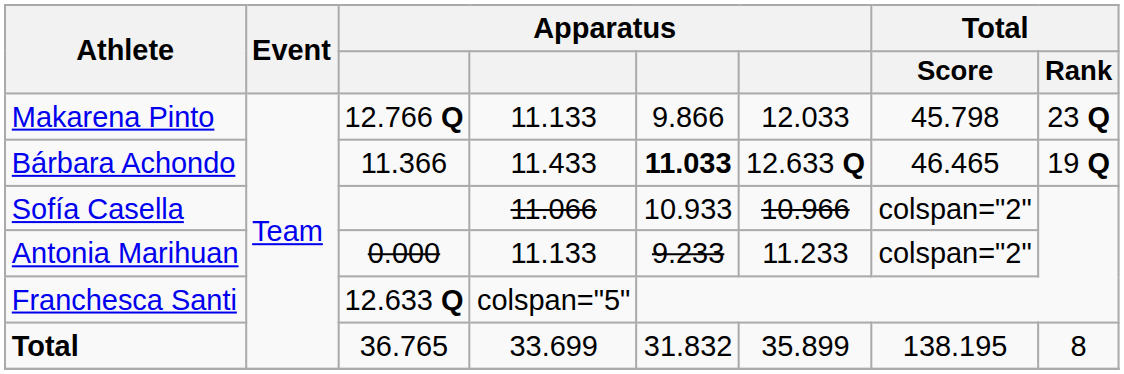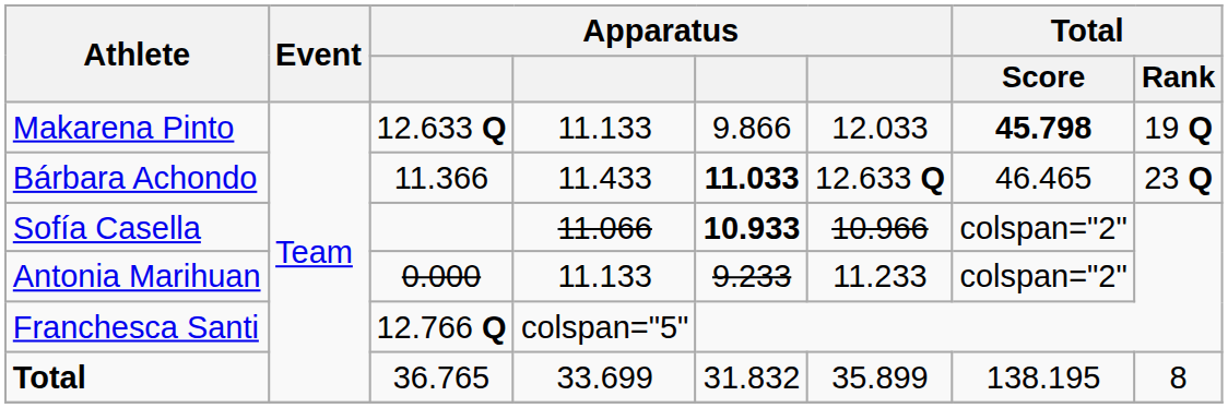Makarena Pinto | column 3: 12.766 Q -> 12.633 Q
Makarena Pinto | Total / Score: normal -> bold
Makarena Pinto | Total / Rank: 23 Q -> 19 Q
Bárbara Achondo | Total / Rank: 19 Q -> 23 Q
Sofía Casella | column 5: normal -> bold
Franchesca Santi | column 3: 12.633 Q -> 12.766 Q
